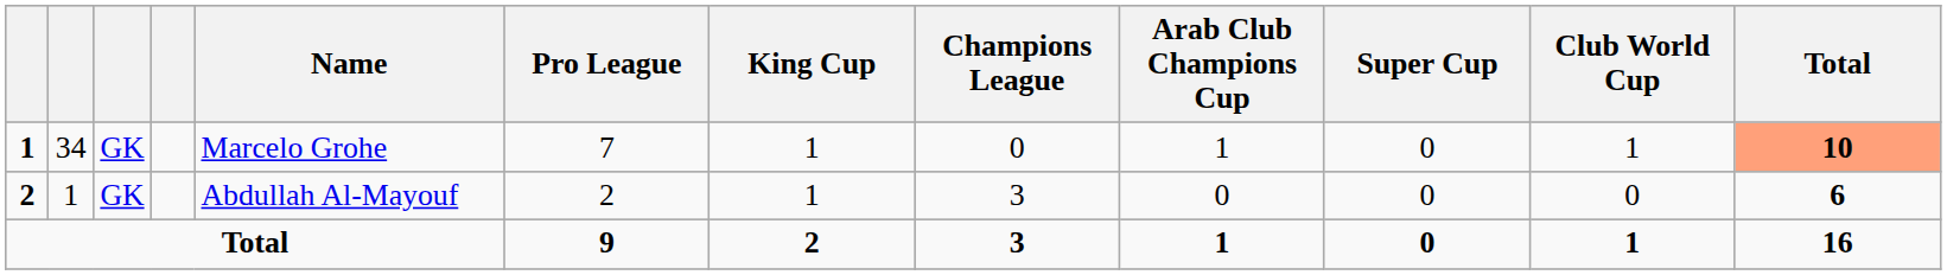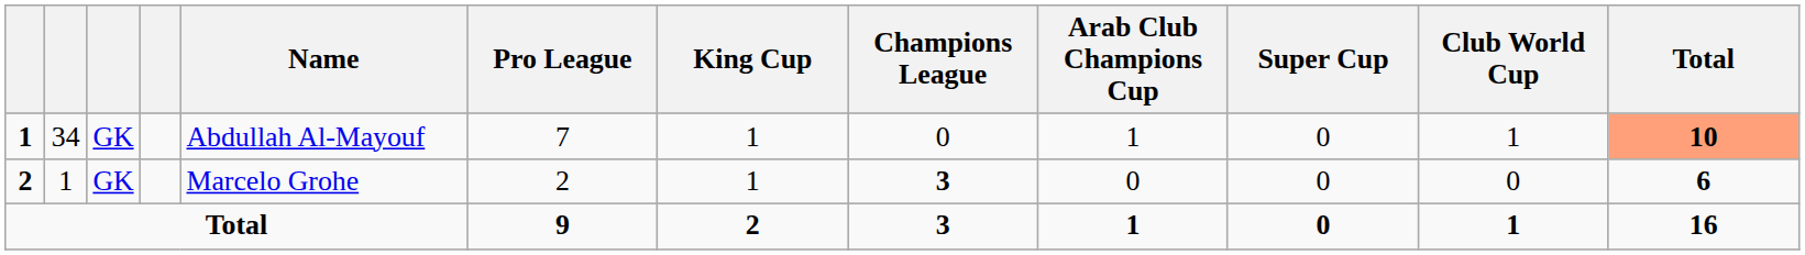row 2 | Name: Marcelo Grohe -> Abdullah Al-Mayouf
row 3 | Name: Abdullah Al-Mayouf -> Marcelo Grohe
row 3 | Champions League: normal -> bold
